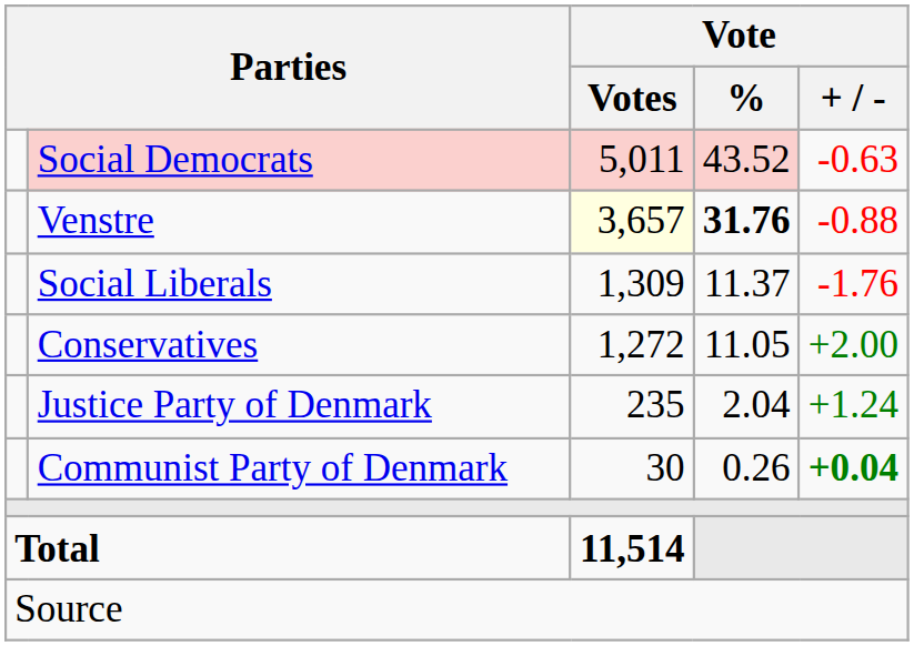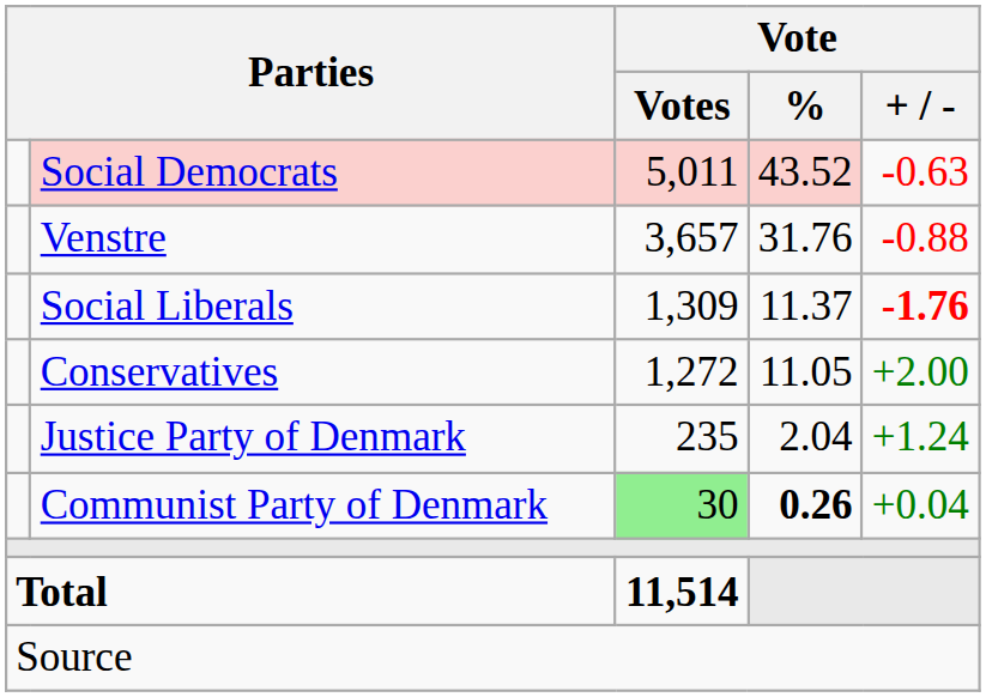Venstre | Vote / Votes: lightyellow background -> no background
Venstre | Vote / %: bold -> normal
Social Liberals | Vote / + / -: normal -> bold
Communist Party of Denmark | Vote / Votes: no background -> lightgreen background
Communist Party of Denmark | Vote / %: normal -> bold
Communist Party of Denmark | Vote / + / -: bold -> normal
